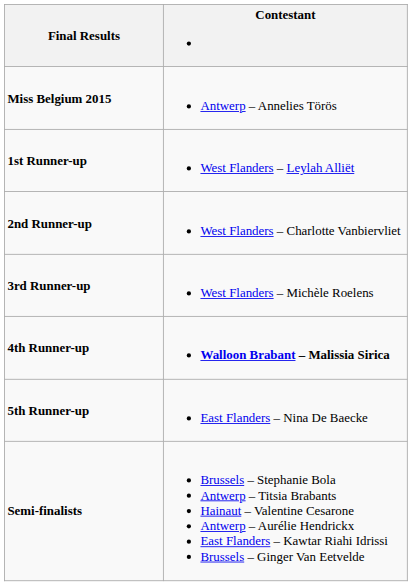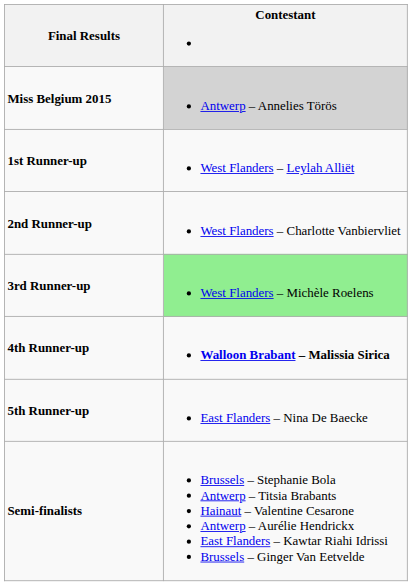Miss Belgium 2015 | Contestant: no background -> lightgrey background
3rd Runner-up | Contestant: no background -> lightgreen background
